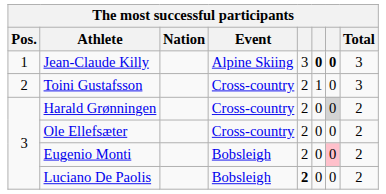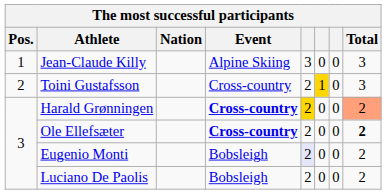Jean-Claude Killy | column 6: bold -> normal
Jean-Claude Killy | column 7: bold -> normal
Toini Gustafsson | column 6: no background -> gold background
Harald Grønningen | Event: normal -> bold
Harald Grønningen | column 5: no background -> gold background
Harald Grønningen | column 7: lightgrey background -> no background
Harald Grønningen | Total: no background -> lightsalmon background
Ole Ellefsæter | Event: normal -> bold
Ole Ellefsæter | Total: normal -> bold
Eugenio Monti | column 5: no background -> lavender background
Eugenio Monti | column 7: pink background -> no background
Luciano De Paolis | column 5: bold -> normal
